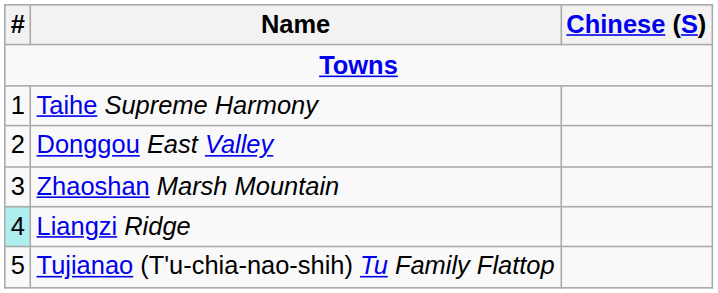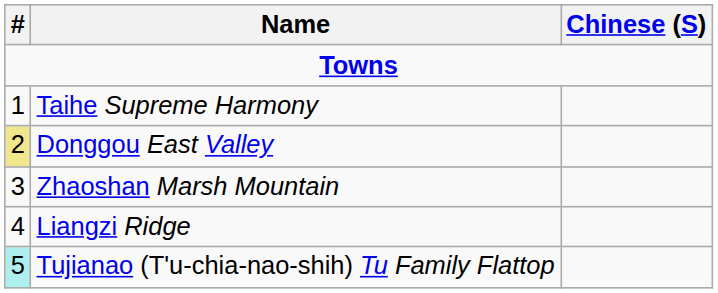Donggou East Valley | #: no background -> khaki background
Liangzi Ridge | #: paleturquoise background -> no background
Tujianao (T'u-chia-nao-shih) Tu Family Flattop | #: no background -> paleturquoise background
